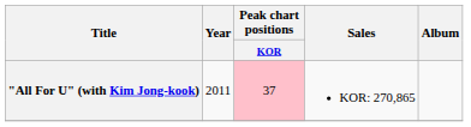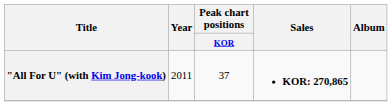row 3 | Peak chart positions / KOR: pink background -> no background
row 3 | Sales: normal -> bold
